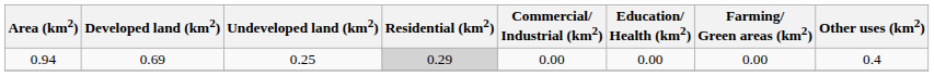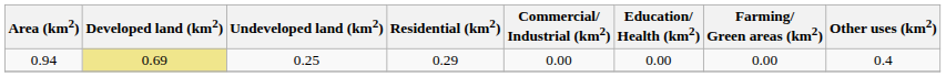0.94 | Developed land (km2): no background -> khaki background
0.94 | Residential (km2): lightgrey background -> no background
